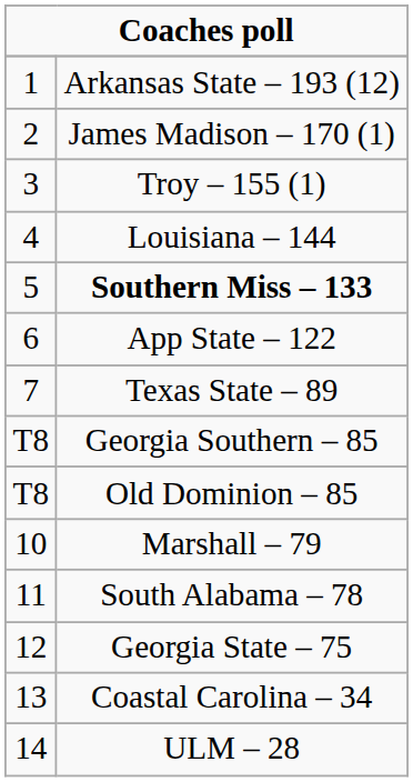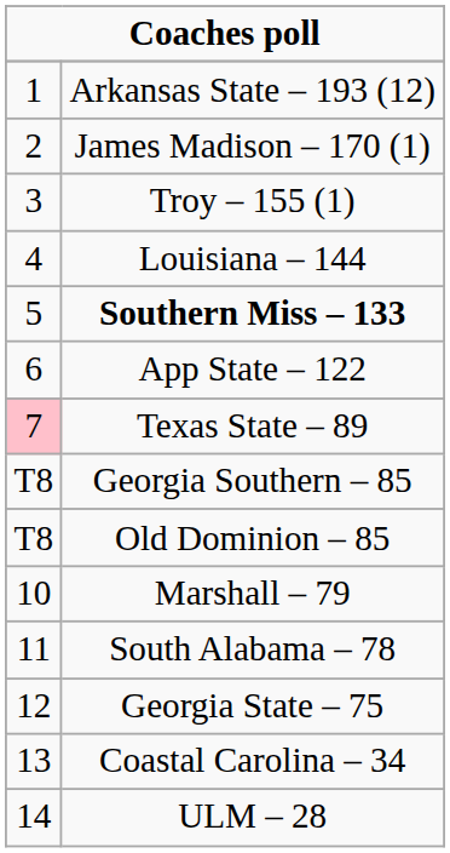Texas State – 89 | column 1: no background -> pink background
